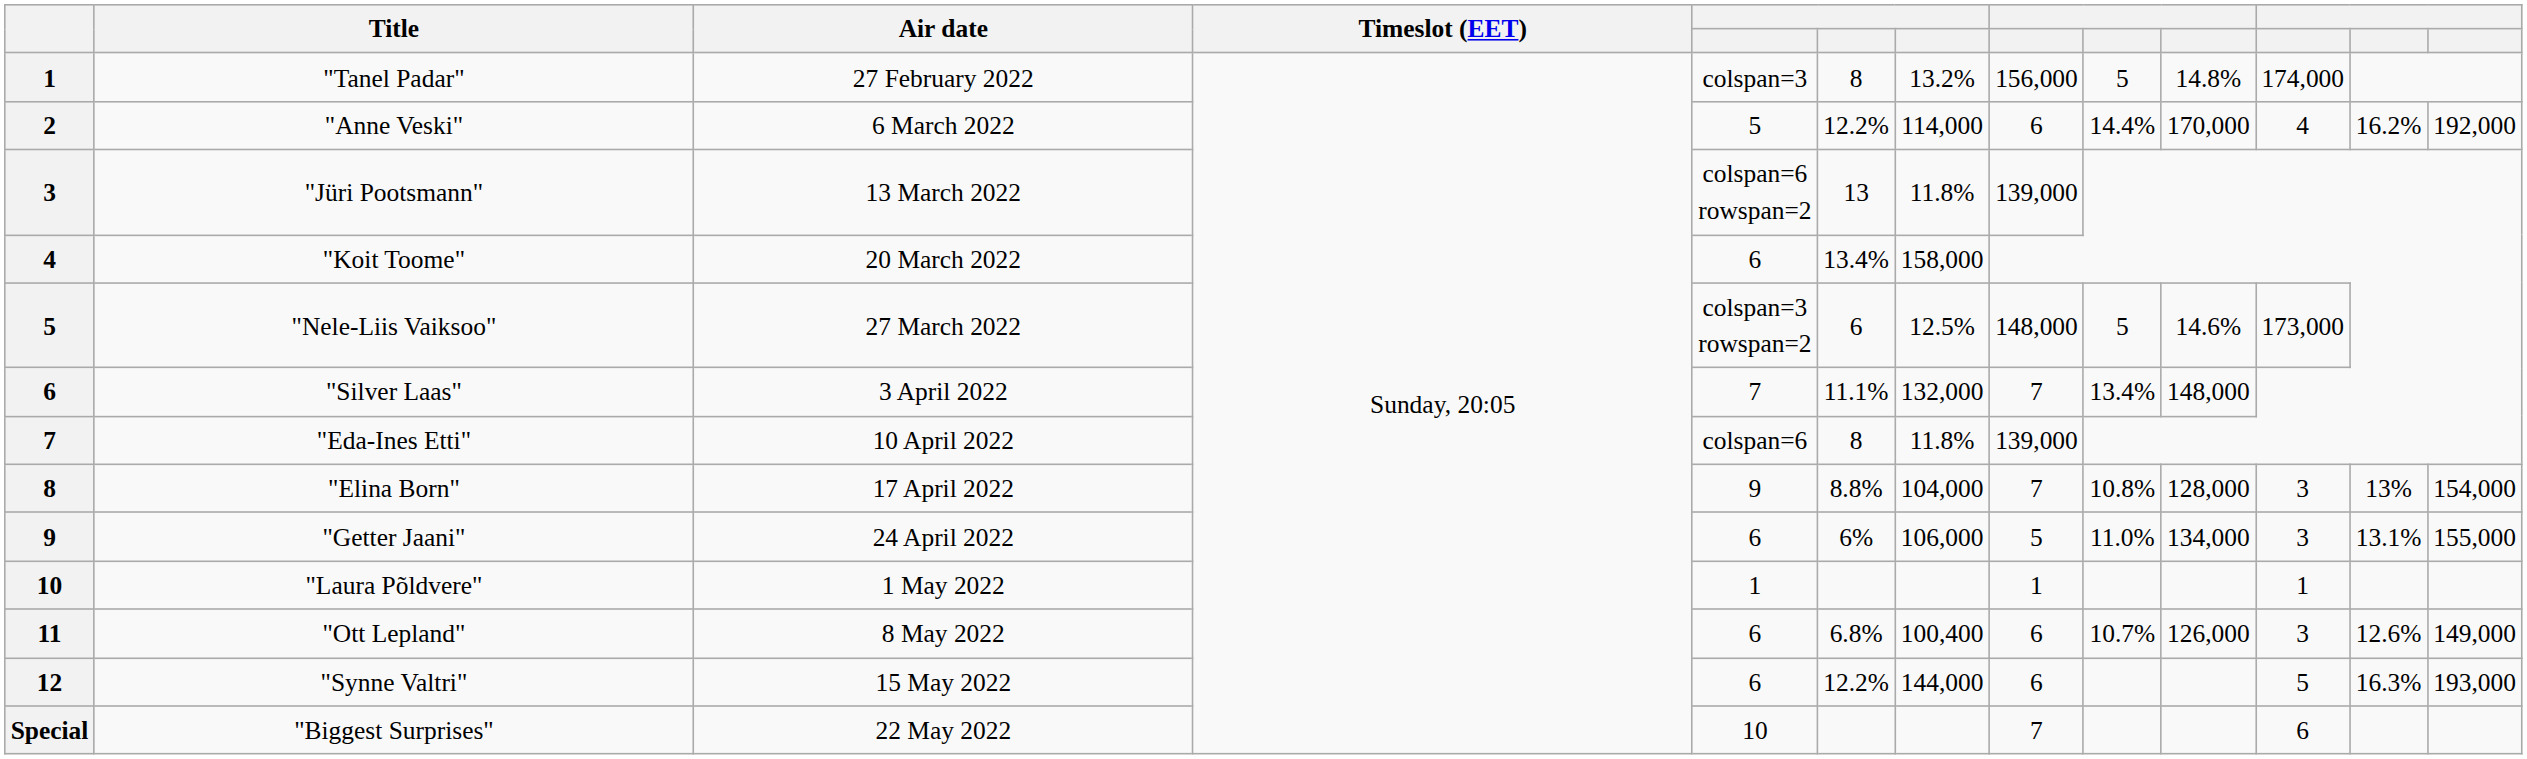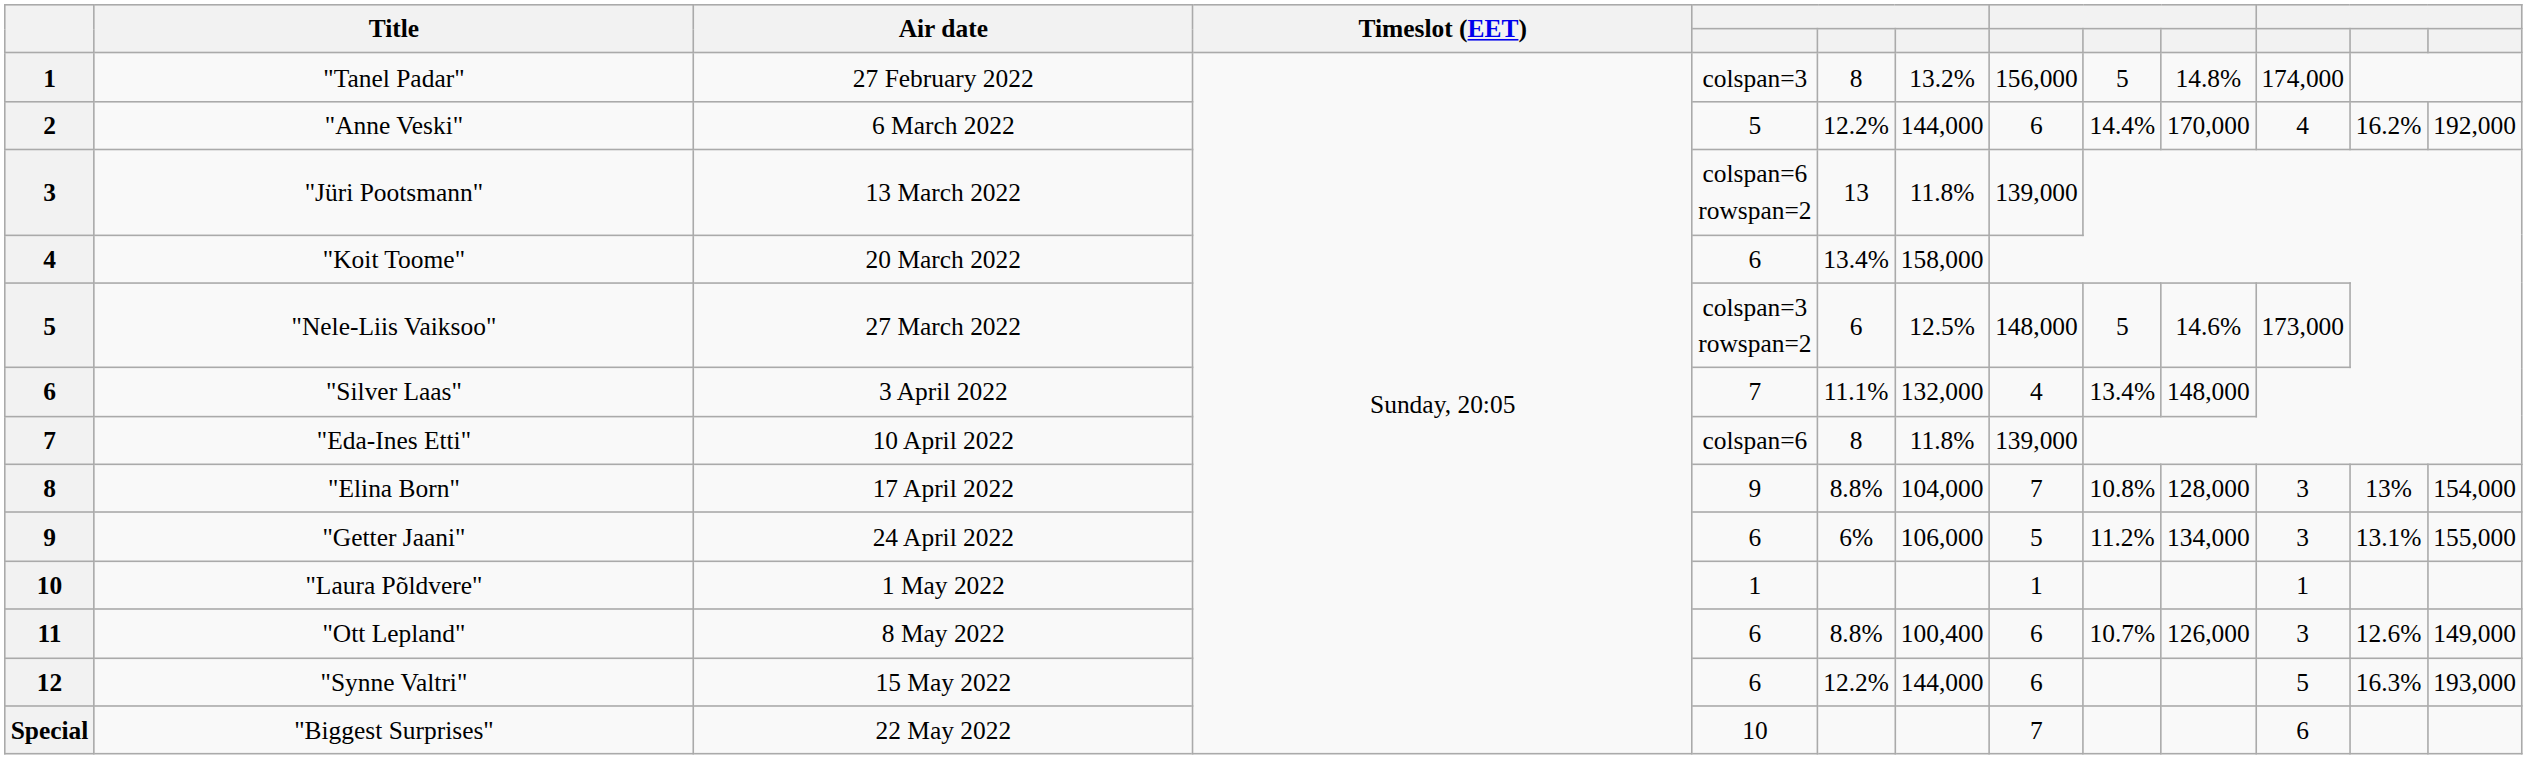"Anne Veski" | column 7: 114,000 -> 144,000
"Silver Laas" | column 8: 7 -> 4
"Getter Jaani" | column 9: 11.0% -> 11.2%
"Ott Lepland" | column 6: 6.8% -> 8.8%
